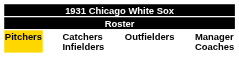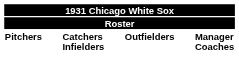Pitchers | column 1: gold background -> no background
